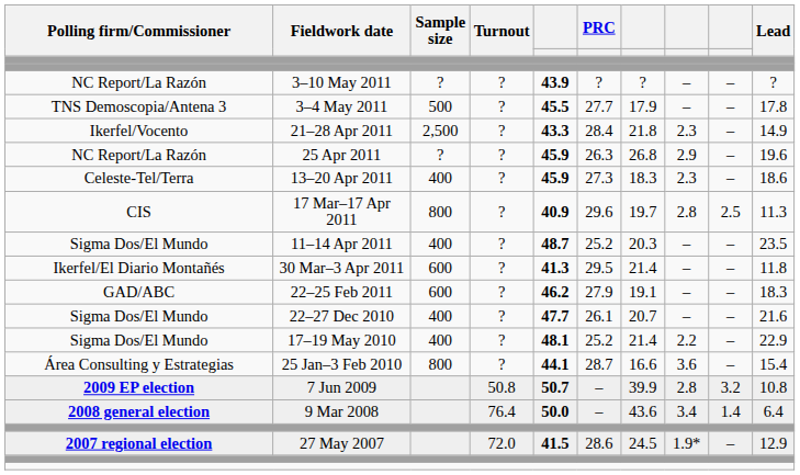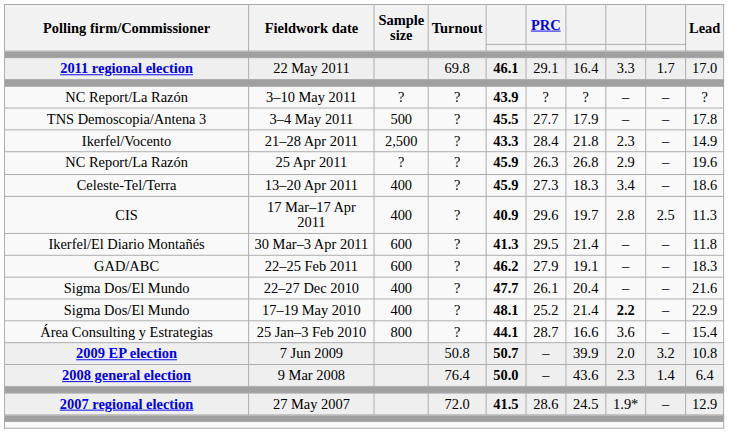+ row: 2011 regional election | 22 May 2011 | 69.8 | 46.1 | 29.1 | 16.4 | 3.3 | 1.7 | 17.0
13–20 Apr 2011 | column 8: 2.3 -> 3.4
17 Mar–17 Apr 2011 | Sample size: 800 -> 400
- row: Sigma Dos/El Mundo | 11–14 Apr 2011 | 400 | ? | 48.7 | 25.2 | 20.3 | – | – | 23.5
22–27 Dec 2010 | column 7: 20.7 -> 20.4
17–19 May 2010 | column 8: normal -> bold
7 Jun 2009 | column 8: 2.8 -> 2.0
9 Mar 2008 | column 8: 3.4 -> 2.3
